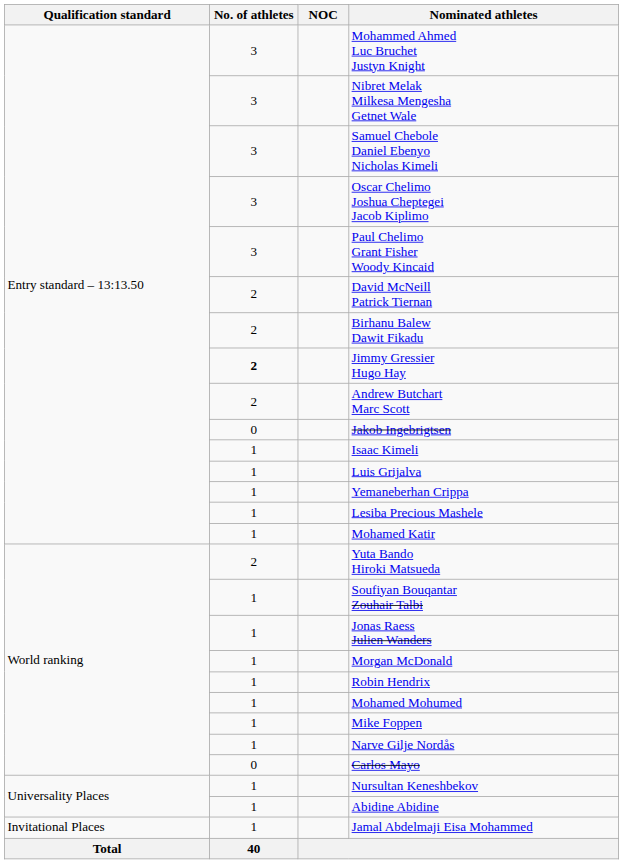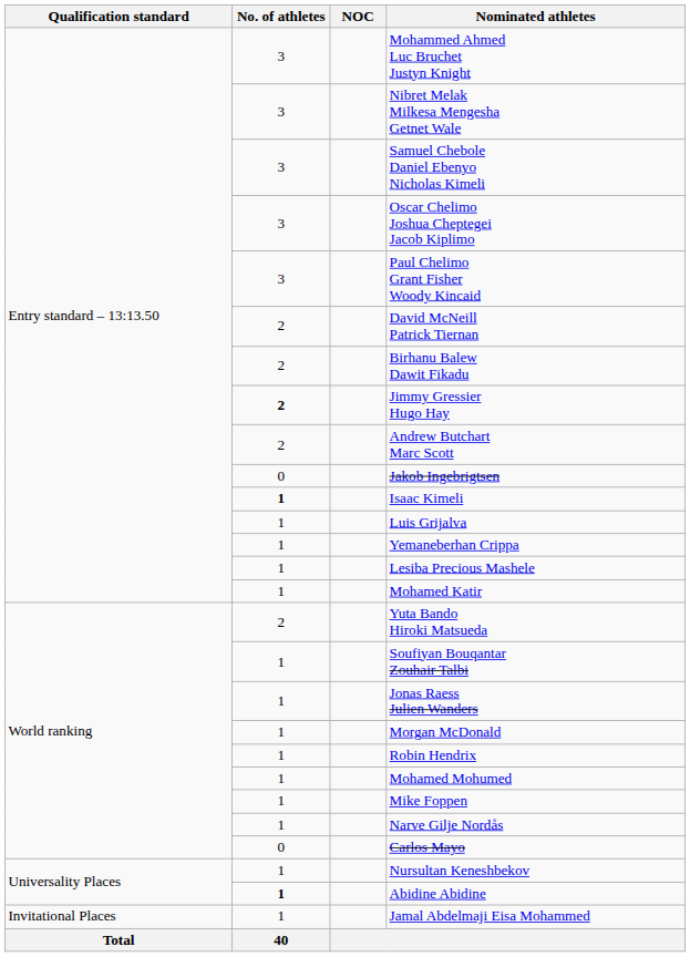Isaac Kimeli | No. of athletes: normal -> bold
Abidine Abidine | No. of athletes: normal -> bold
